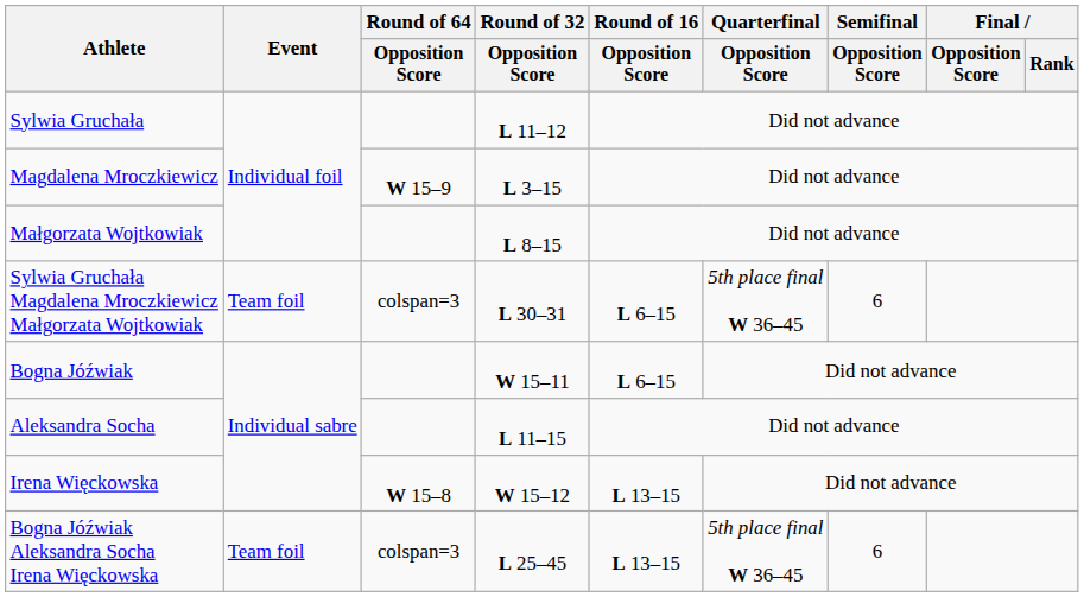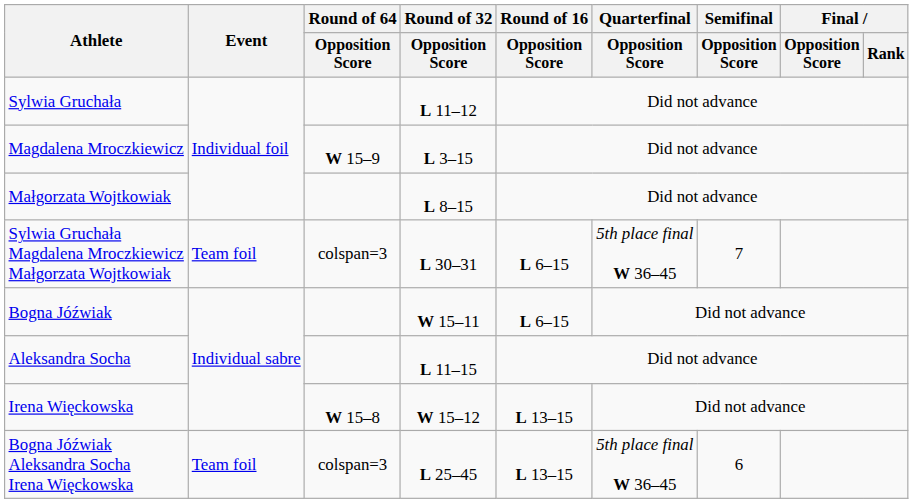Sylwia Gruchała Magdalena Mroczkiewicz Małgorzata Wojtkowiak | Semifinal / Opposition Score: 6 -> 7
